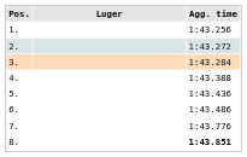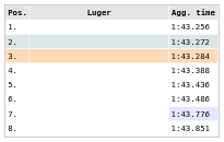7. | Agg. time: no background -> lavender background
8. | Agg. time: bold -> normal
